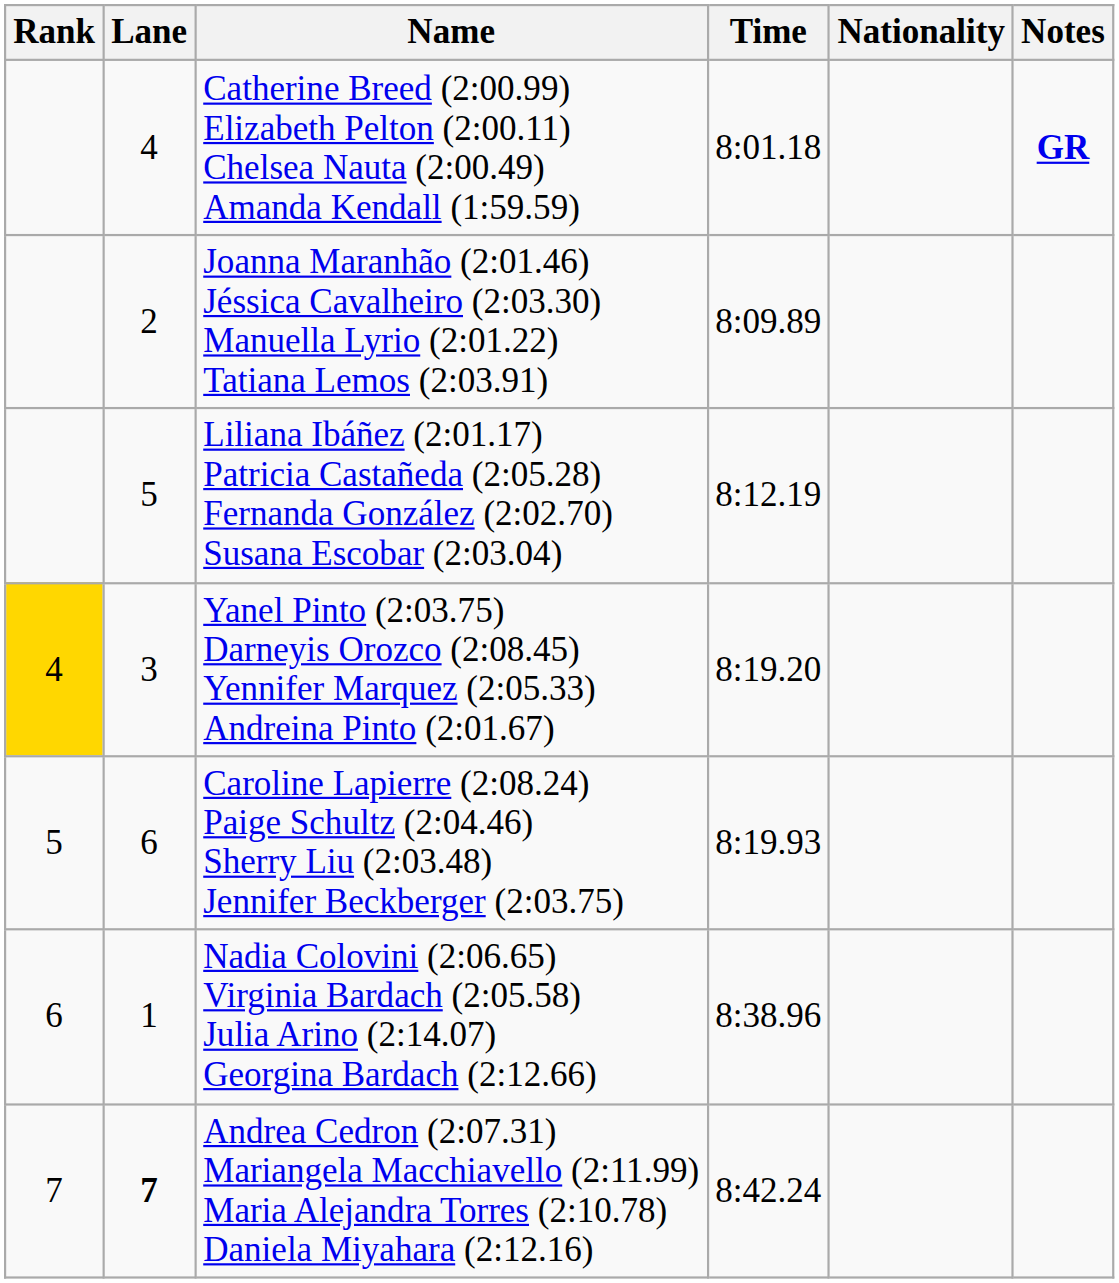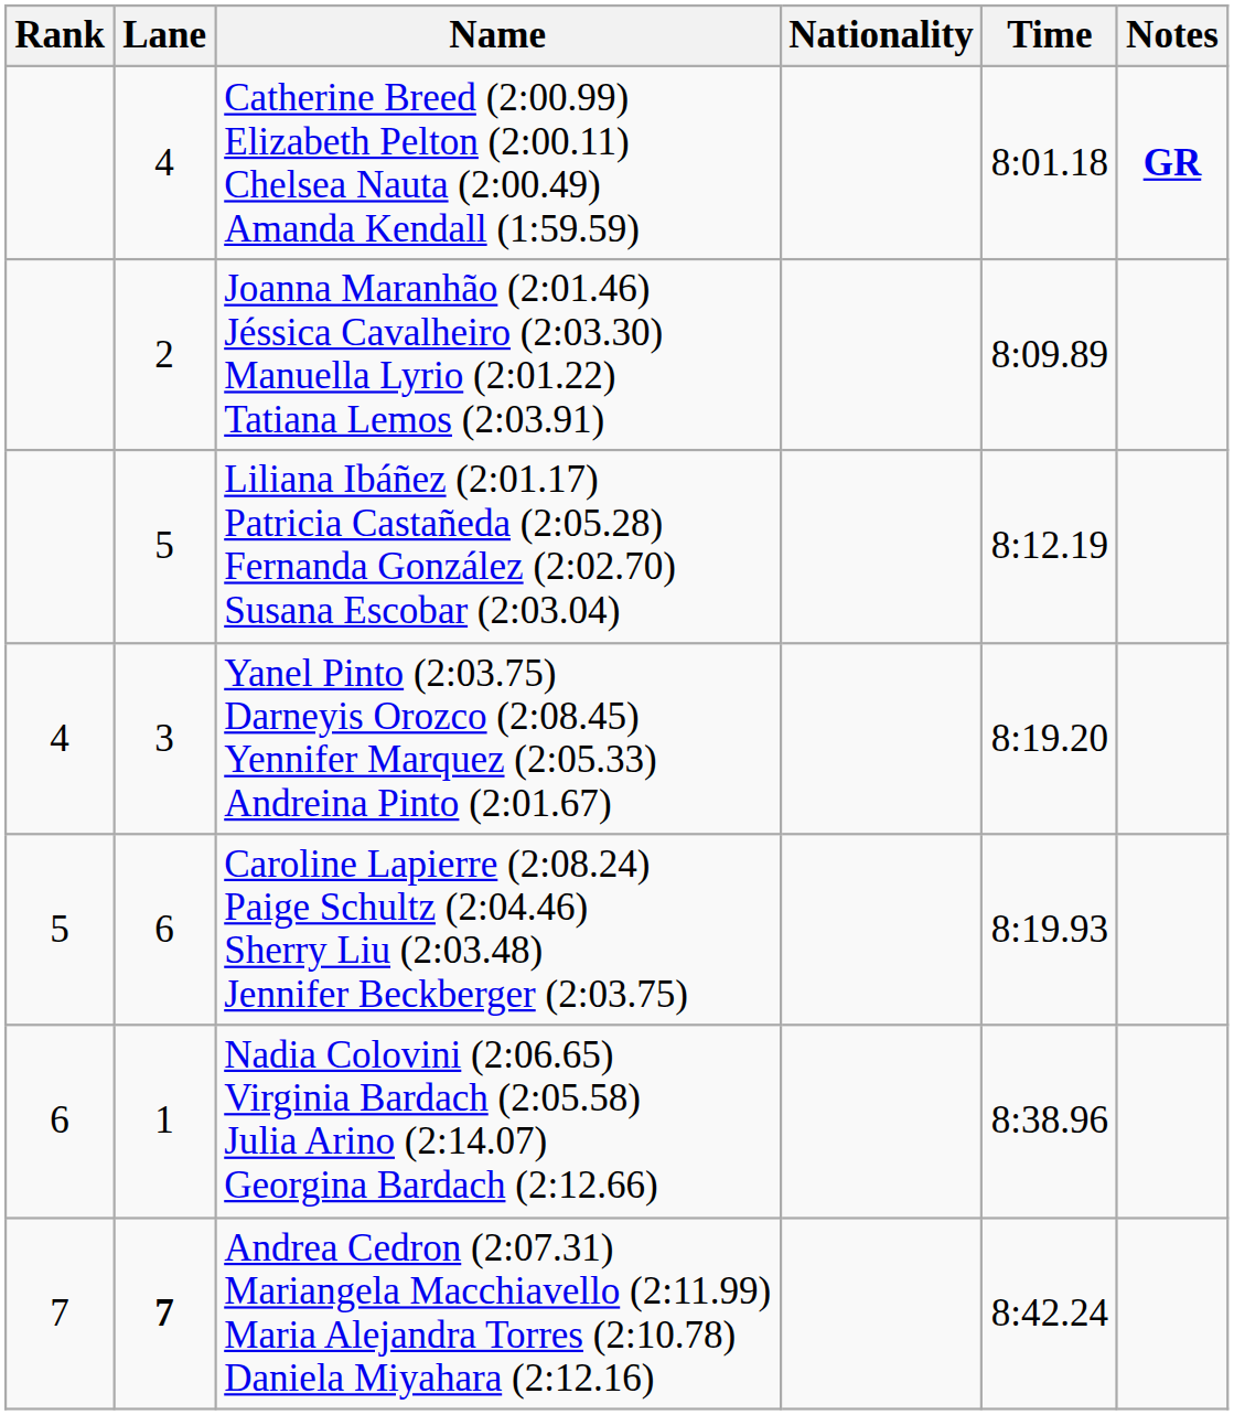columns swapped: Nationality <-> Time
row 5 | Rank: gold background -> no background
